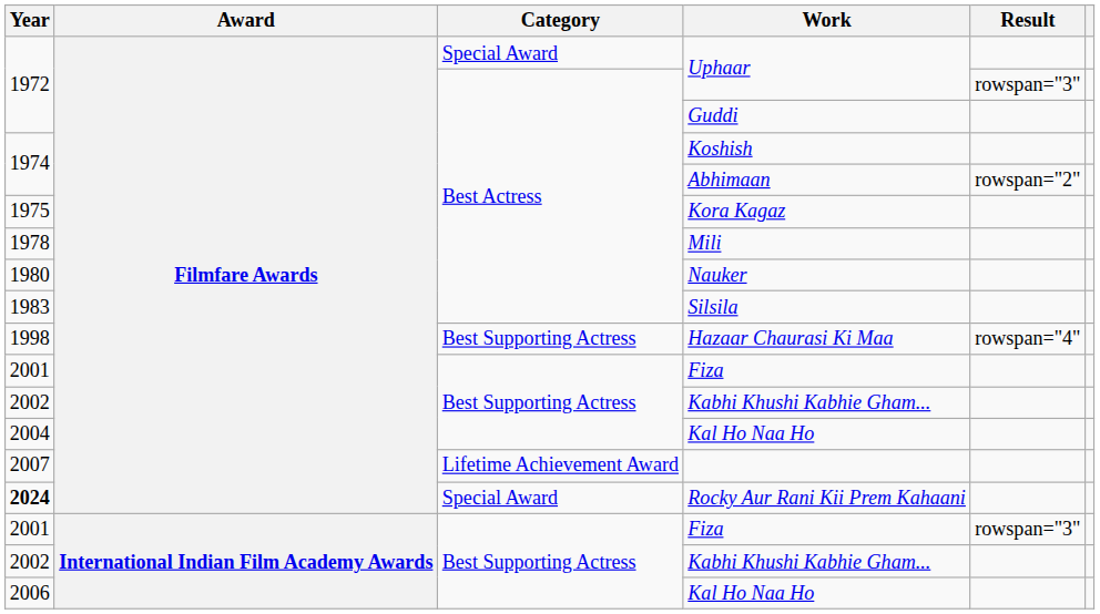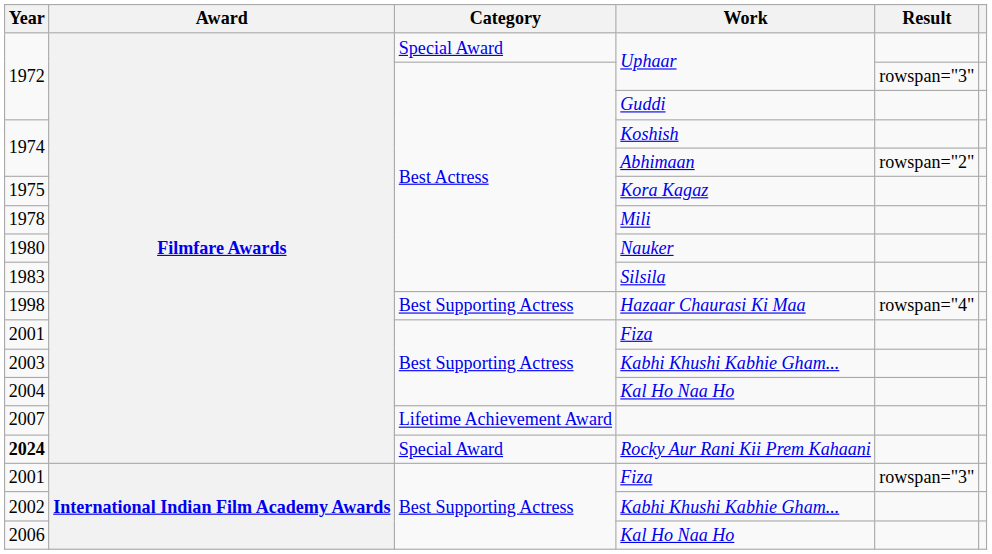Filmfare Awards / Kabhi Khushi Kabhie Gham... | Year: 2002 -> 2003
